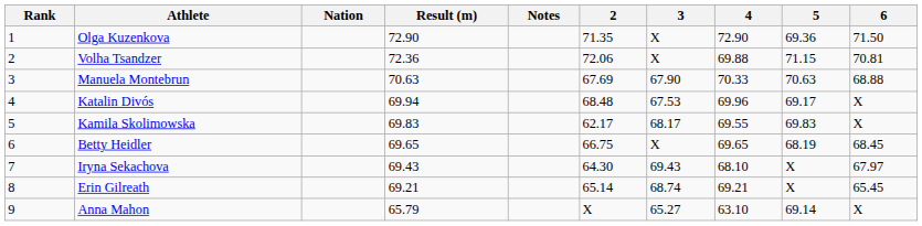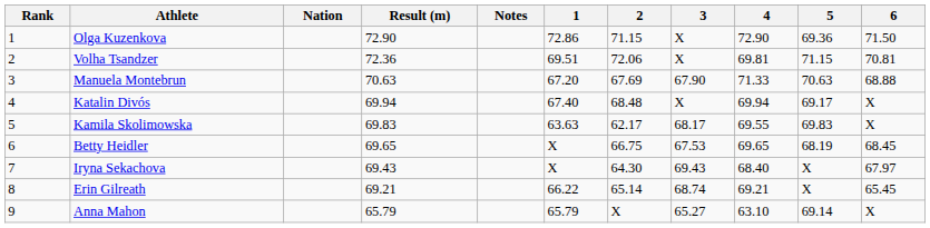+ column: 1 | 72.86 | 69.51 | 67.20 | 67.40 | 63.63 | X | X | 66.22 | 65.79
Olga Kuzenkova | 2: 71.35 -> 71.15
Volha Tsandzer | 4: 69.88 -> 69.81
Manuela Montebrun | 4: 70.33 -> 71.33
Katalin Divós | 3: 67.53 -> X
Katalin Divós | 4: 69.96 -> 69.94
Betty Heidler | 3: X -> 67.53
Iryna Sekachova | 4: 68.10 -> 68.40
